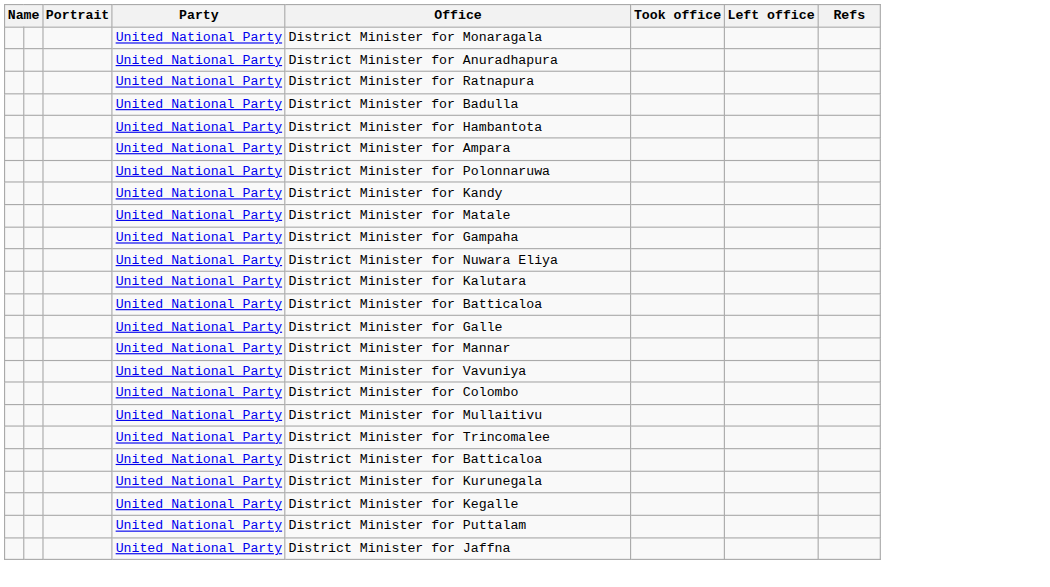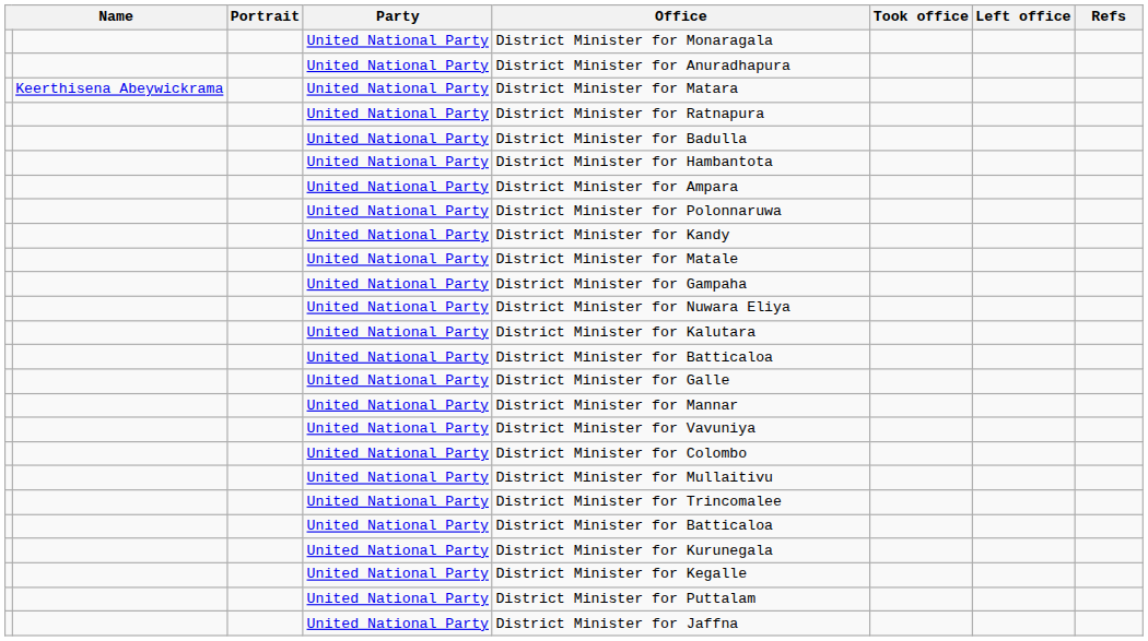+ row: Keerthisena Abeywickrama | United National Party | District Minister for Matara
